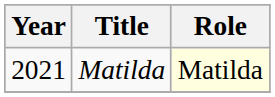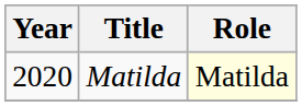row 2 | Year: 2021 -> 2020
